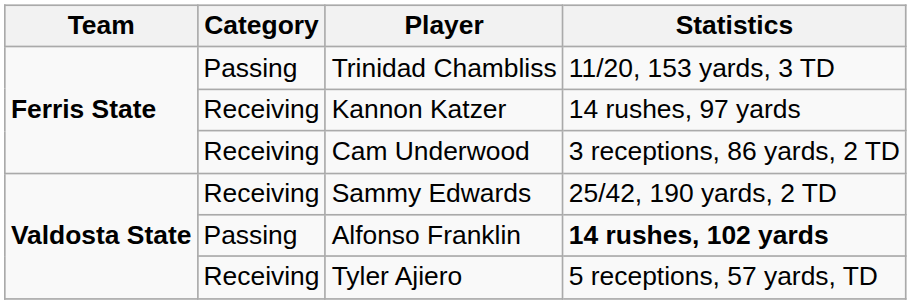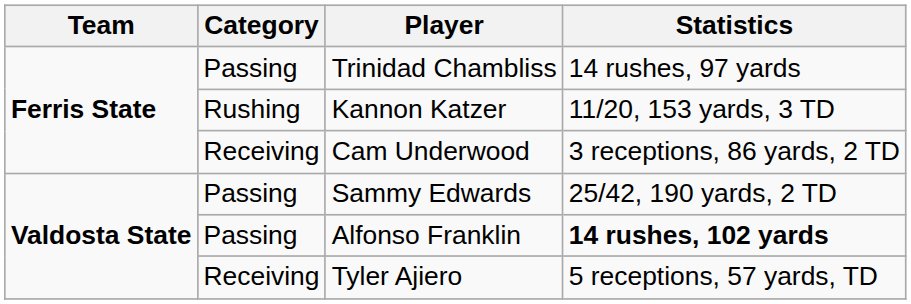Trinidad Chambliss | Statistics: 11/20, 153 yards, 3 TD -> 14 rushes, 97 yards
Kannon Katzer | Category: Receiving -> Rushing
Kannon Katzer | Statistics: 14 rushes, 97 yards -> 11/20, 153 yards, 3 TD
Sammy Edwards | Category: Receiving -> Passing
